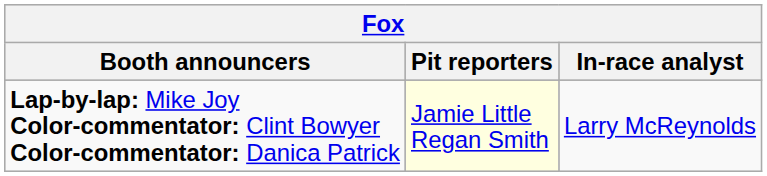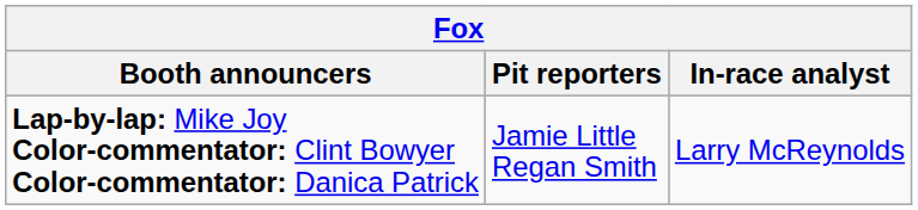row 3 | Pit reporters: lightyellow background -> no background
